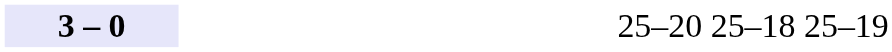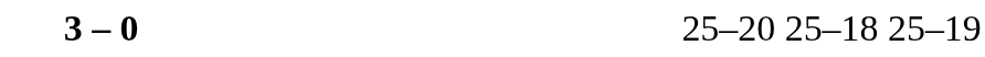row 1 | column 1: lavender background -> no background
